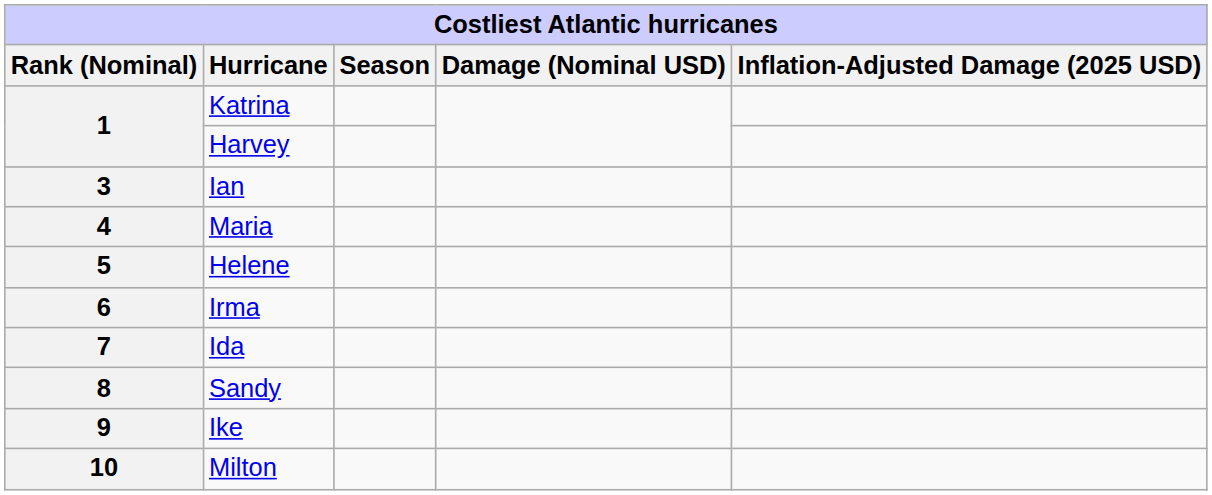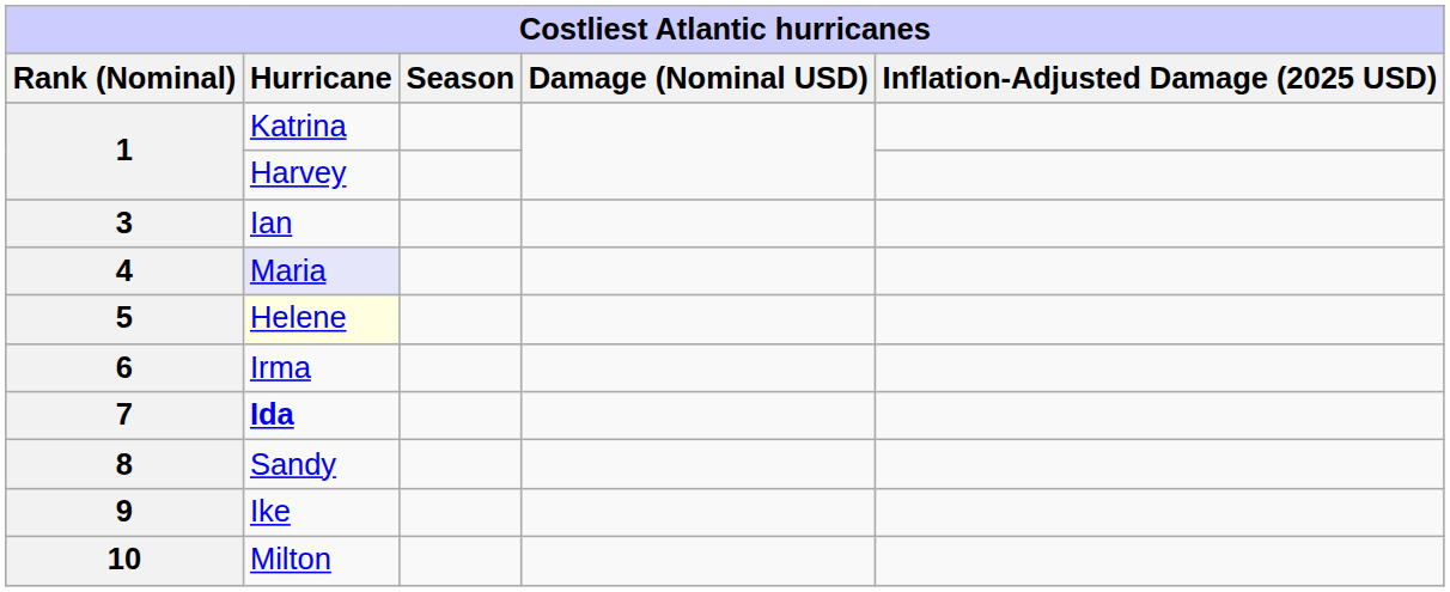4 | Hurricane: no background -> lavender background
5 | Hurricane: no background -> lightyellow background
7 | Hurricane: normal -> bold
